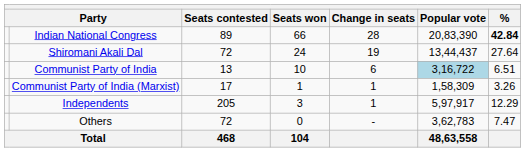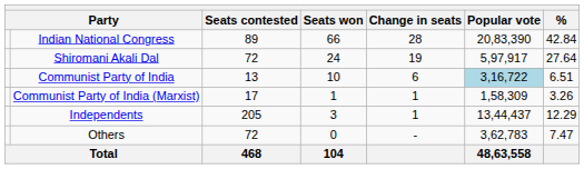Indian National Congress | %: bold -> normal
Shiromani Akali Dal | Popular vote: 13,44,437 -> 5,97,917
Independents | Popular vote: 5,97,917 -> 13,44,437
